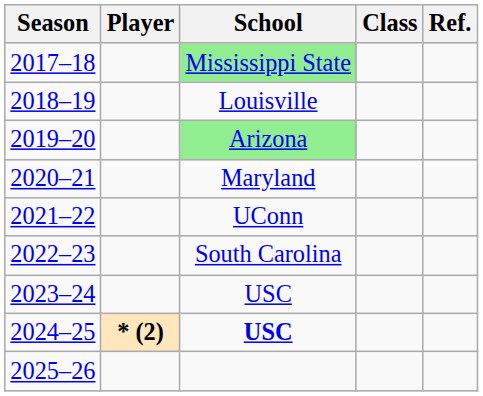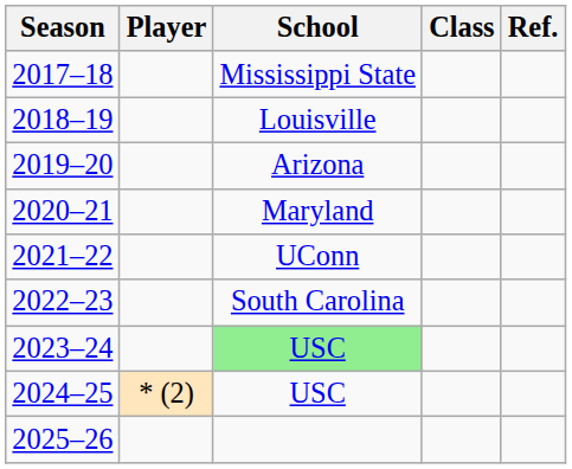2017–18 | School: lightgreen background -> no background
2019–20 | School: lightgreen background -> no background
2023–24 | School: no background -> lightgreen background
2024–25 | Player: bold -> normal
2024–25 | School: bold -> normal
